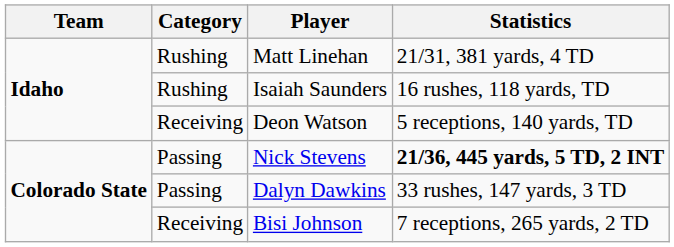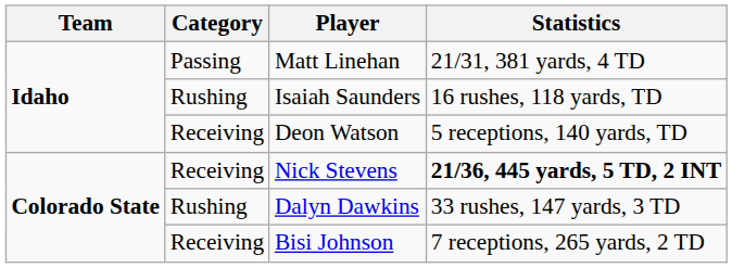Matt Linehan | Category: Rushing -> Passing
Nick Stevens | Category: Passing -> Receiving
Dalyn Dawkins | Category: Passing -> Rushing
